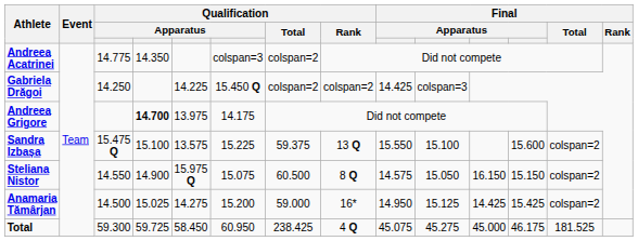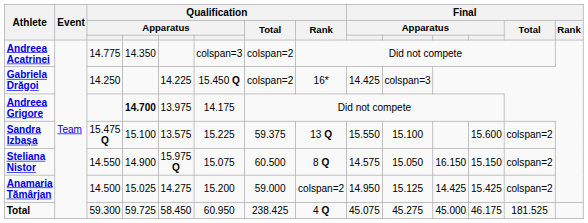Gabriela Drăgoi | Qualification / Rank: colspan=2 -> 16*
Anamaria Tămârjan | Qualification / Rank: 16* -> colspan=2
